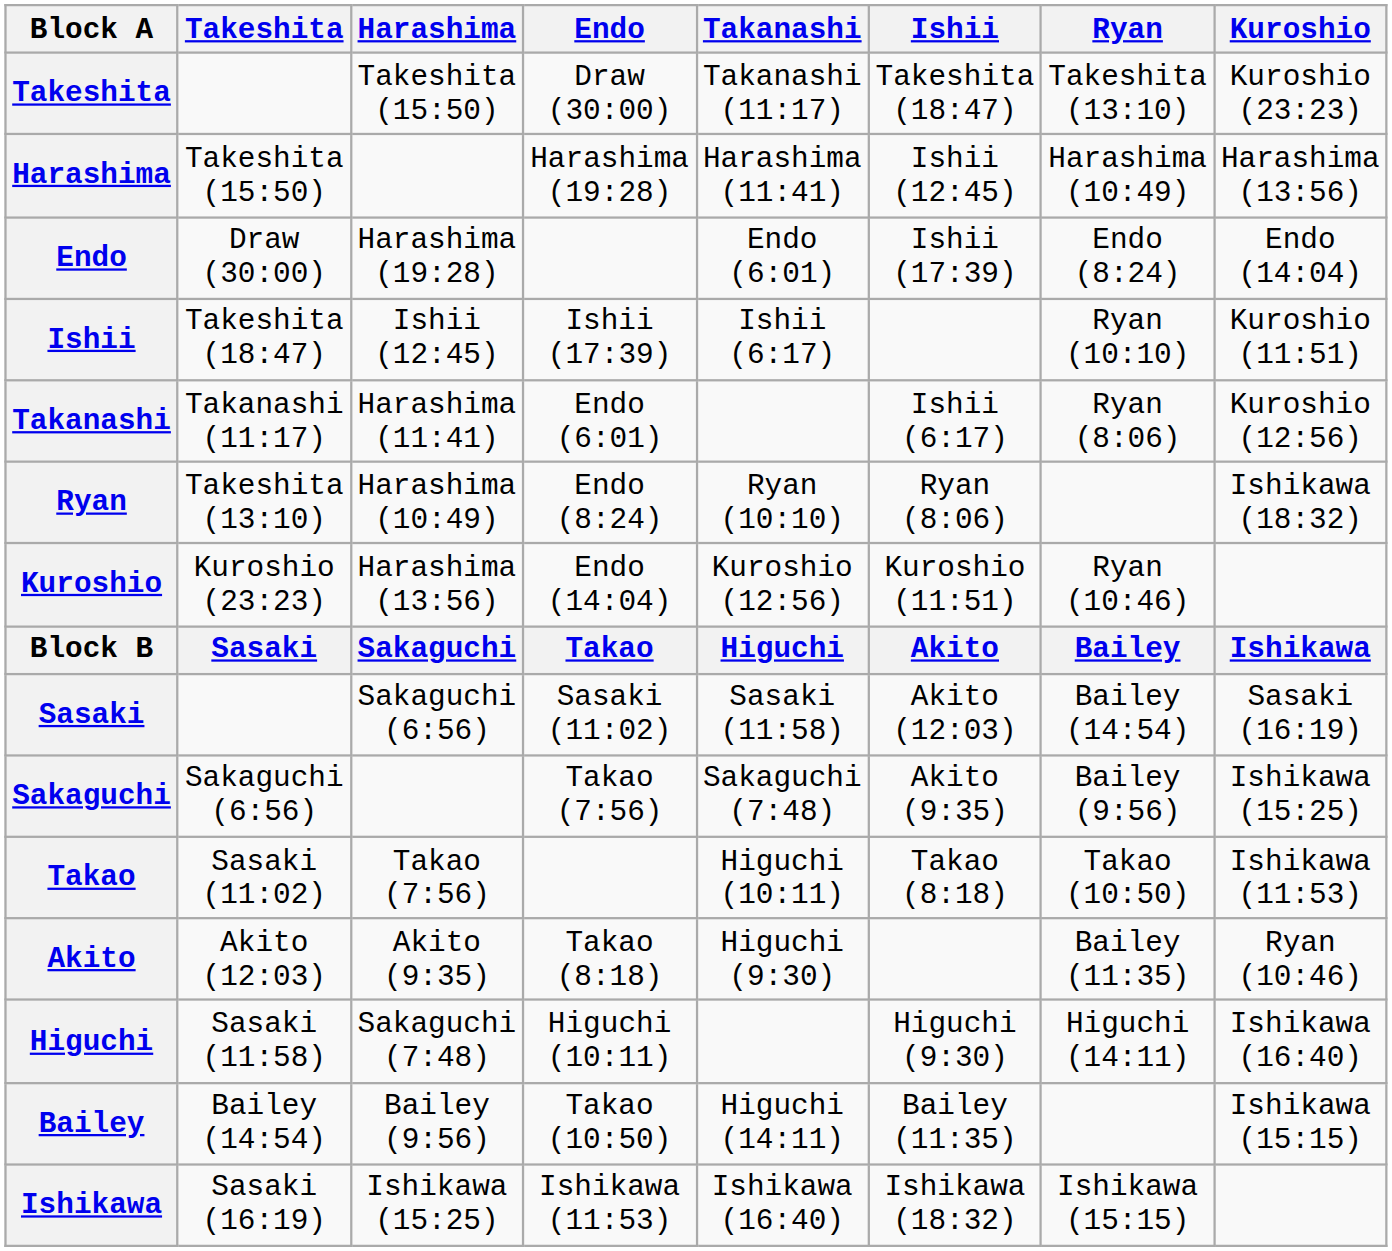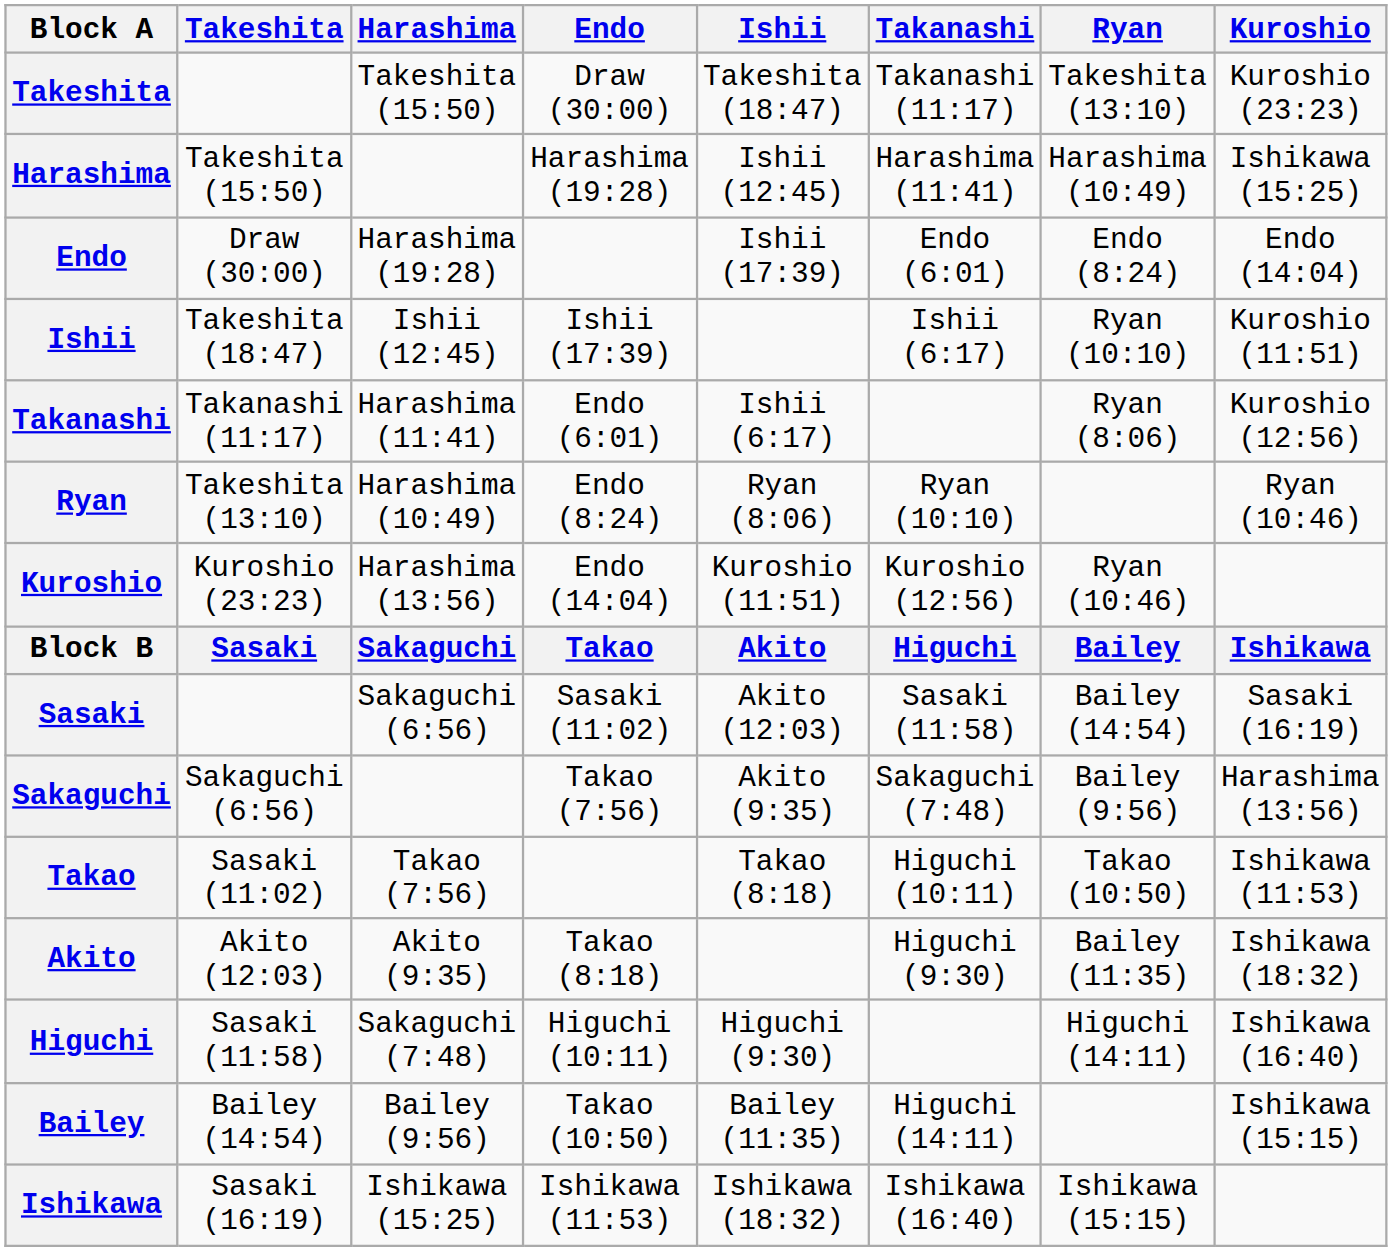columns swapped: Ishii <-> Takanashi
row 3 | Kuroshio: Harashima (13:56) -> Ishikawa (15:25)
row 7 | Kuroshio: Ishikawa (18:32) -> Ryan (10:46)
row 11 | Kuroshio: Ishikawa (15:25) -> Harashima (13:56)
row 13 | Kuroshio: Ryan (10:46) -> Ishikawa (18:32)
